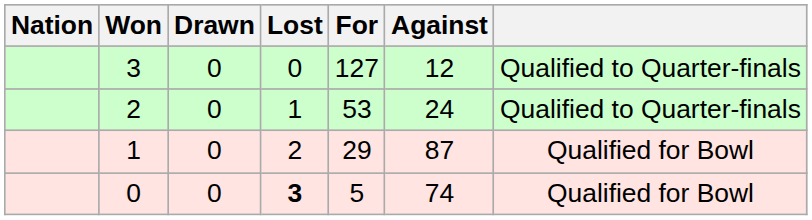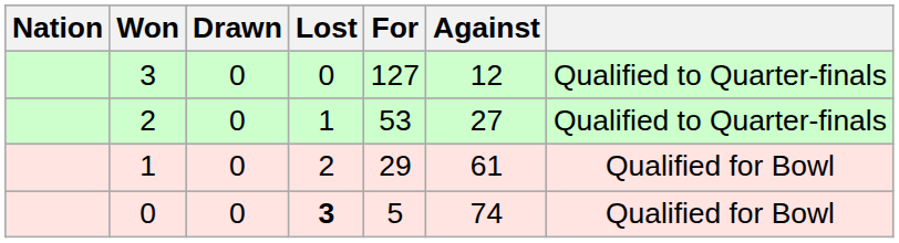row 3 | Against: 24 -> 27
row 4 | Against: 87 -> 61
